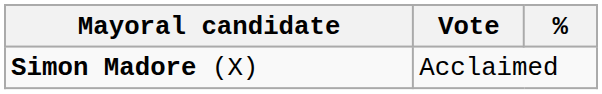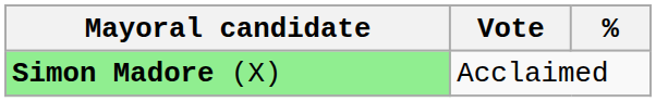Simon Madore (X) | Mayoral candidate: no background -> lightgreen background
